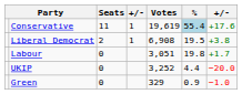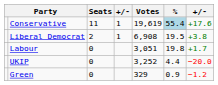Green | column 7: −1.0 -> −1.2
